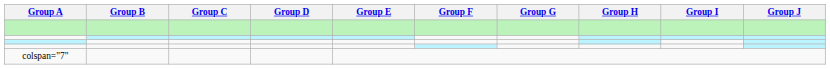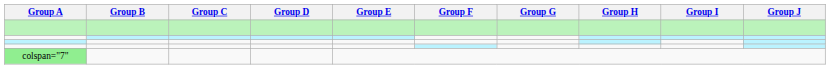colspan="7" | Group A: no background -> lightgreen background
